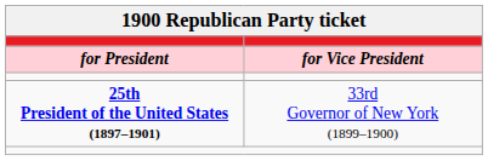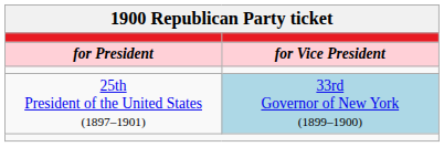25th President of the United States (1897–1901) | column 1: bold -> normal
25th President of the United States (1897–1901) | column 2: no background -> lightblue background
